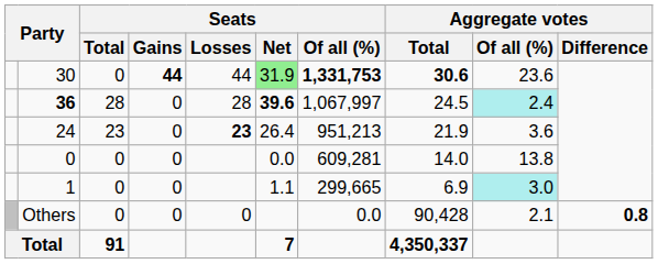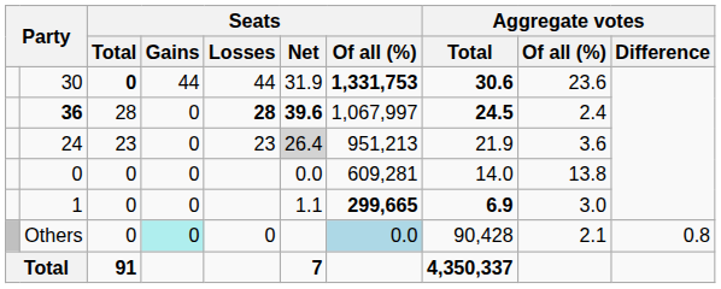30 | Seats / Total: normal -> bold
30 | Seats / Gains: bold -> normal
30 | Seats / Net: lightgreen background -> no background
36 | Seats / Losses: normal -> bold
36 | Aggregate votes / Total: normal -> bold
36 | Aggregate votes / Of all (%): paleturquoise background -> no background
24 | Seats / Losses: bold -> normal
24 | Seats / Net: no background -> lightgrey background
1 | Seats / Of all (%): normal -> bold
1 | Aggregate votes / Total: normal -> bold
1 | Aggregate votes / Of all (%): paleturquoise background -> no background
Others | Seats / Gains: no background -> paleturquoise background
Others | Seats / Of all (%): no background -> lightblue background
Others | Aggregate votes / Difference: bold -> normal
